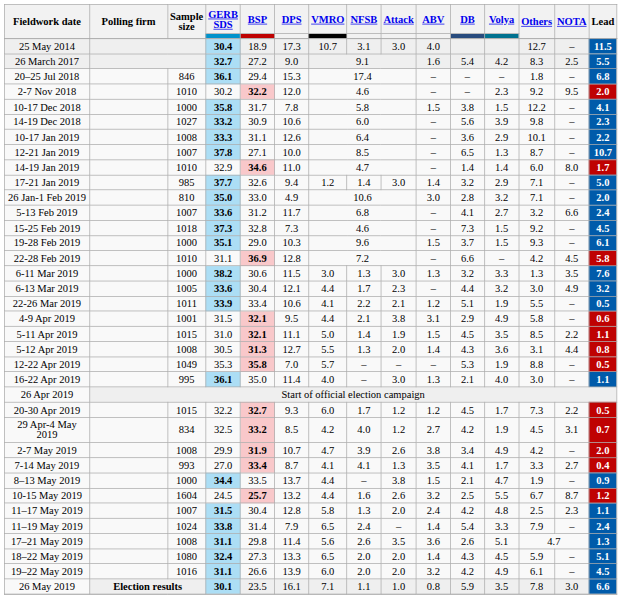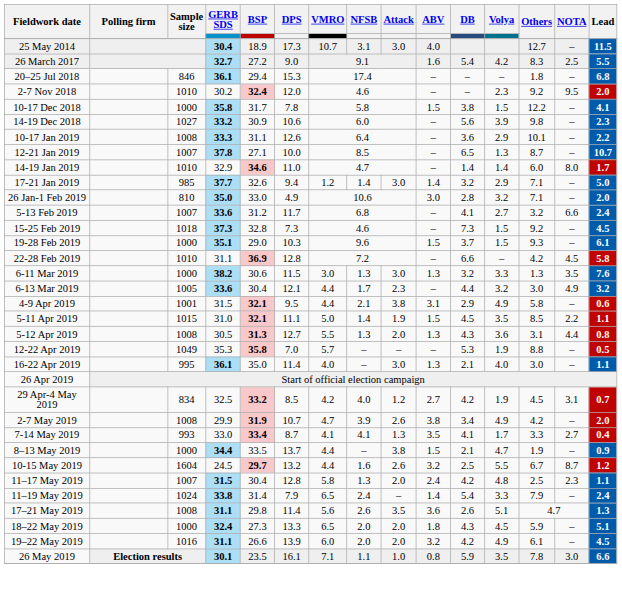2-7 Nov 2018 | BSP: 32.2 -> 32.4
- row: 22-26 Mar 2019 | 1011 | 33.9 | 33.4 | 10.6 | 4.1 | 2.2 | 2.1 | 1.2 | 5.1 | 1.9 | 5.5 | – | 0.5
5-12 Apr 2019 | ABV: 1.4 -> 1.3
- row: 20-30 Apr 2019 | 1015 | 32.2 | 32.7 | 9.3 | 6.0 | 1.7 | 1.2 | 1.2 | 4.5 | 1.7 | 7.3 | 2.2 | 0.5
7-14 May 2019 | GERB SDS: 27.0 -> 33.0
10-15 May 2019 | BSP: 25.7 -> 29.7
18–22 May 2019 | Sample size: 1080 -> 1000
18–22 May 2019 | ABV: 1.4 -> 1.8
